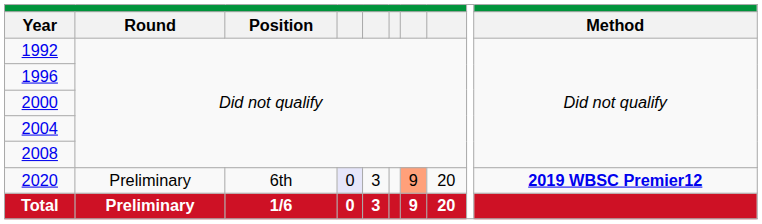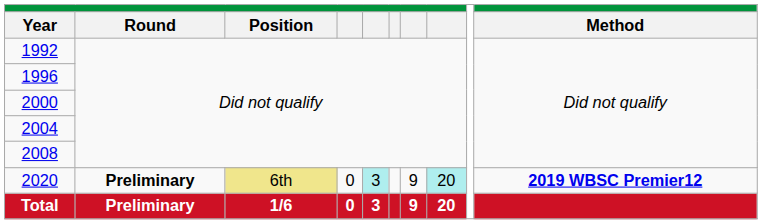2020 | Round: normal -> bold
2020 | Position: no background -> khaki background
2020 | column 4: lavender background -> no background
2020 | column 5: no background -> paleturquoise background
2020 | column 7: lightsalmon background -> no background
2020 | column 8: no background -> paleturquoise background
